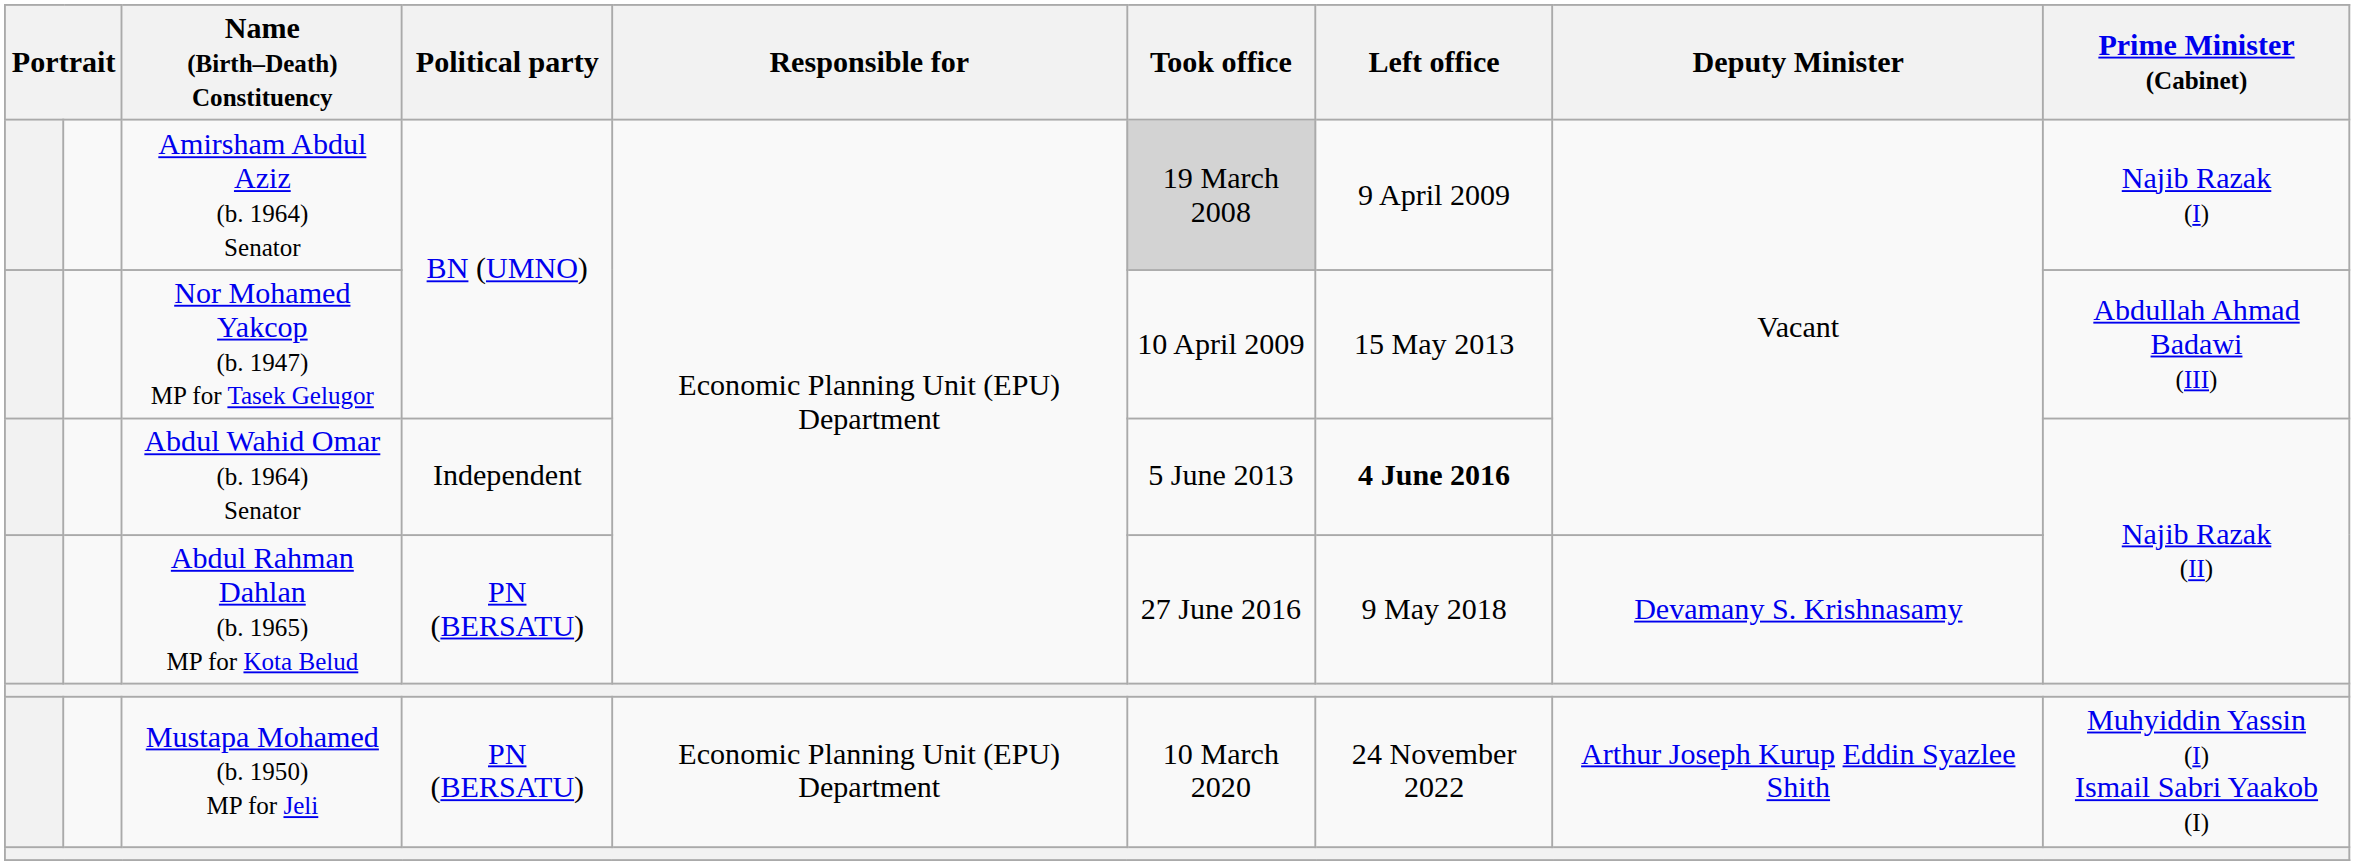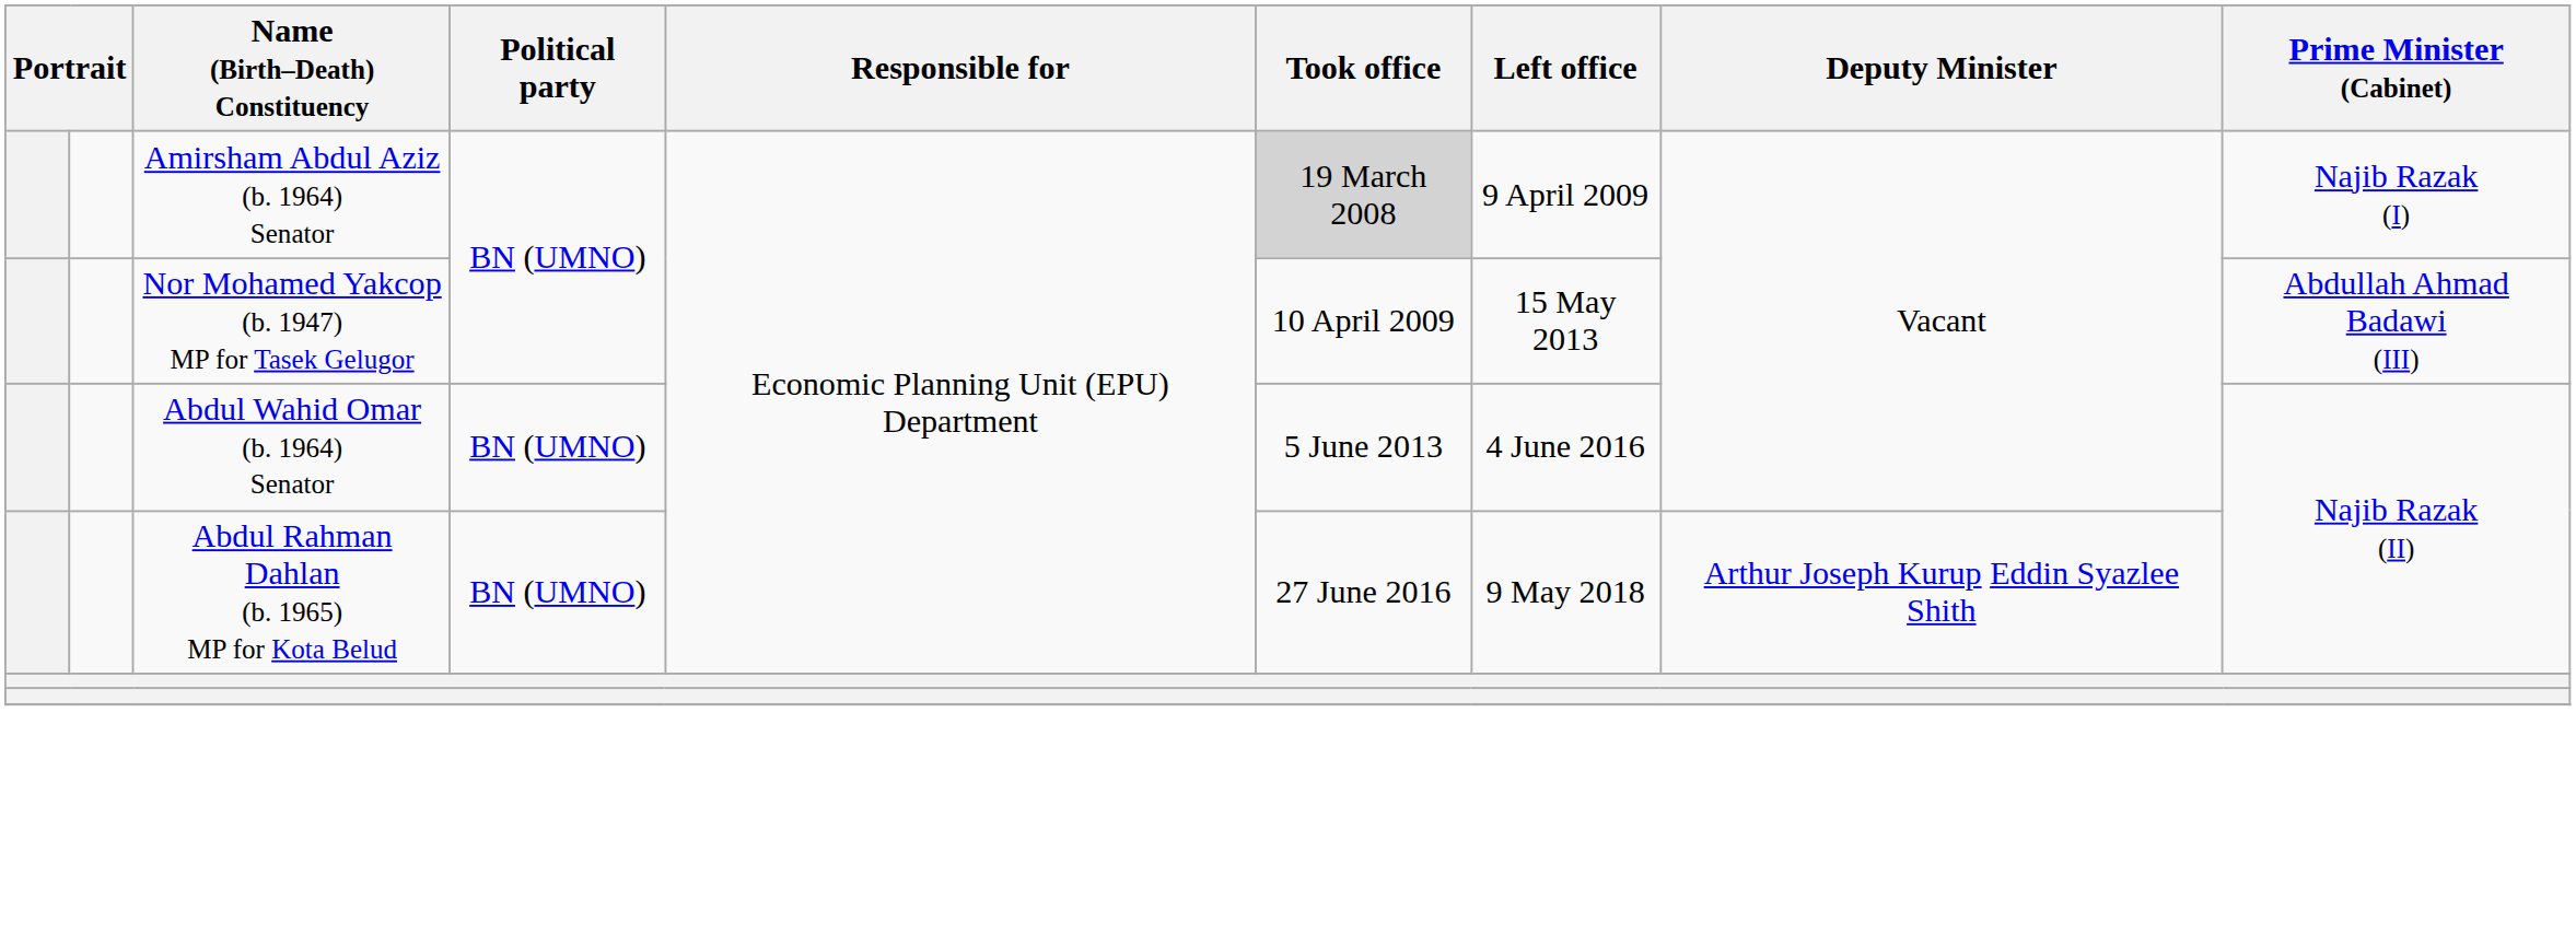Abdul Wahid Omar (b. 1964) Senator | Political party: Independent -> BN (UMNO)
Abdul Wahid Omar (b. 1964) Senator | Left office: bold -> normal
Abdul Rahman Dahlan (b. 1965) MP for Kota Belud | Political party: PN (BERSATU) -> BN (UMNO)
Abdul Rahman Dahlan (b. 1965) MP for Kota Belud | Deputy Minister: Devamany S. Krishnasamy -> Arthur Joseph Kurup Eddin Syazlee Shith
- row: Mustapa Mohamed (b. 1950) MP for Jeli | PN (BERSATU) | Economic Planning Unit (EPU) Department | 10 March 2020 | 24 November 2022 | Arthur Joseph Kurup Eddin Syazlee Shith | Muhyiddin Yassin (I) Ismail Sabri Yaakob (I)
